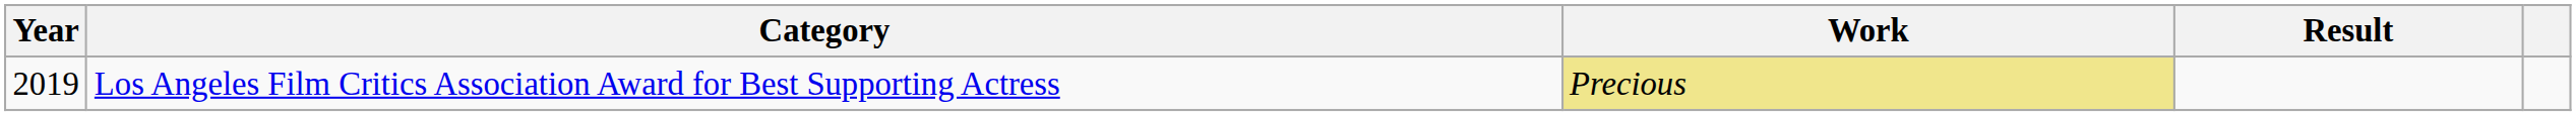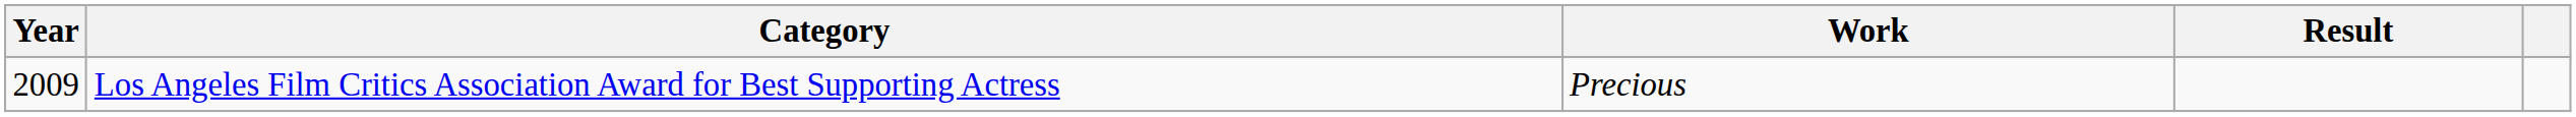row 2 | Year: 2019 -> 2009
row 2 | Work: khaki background -> no background
